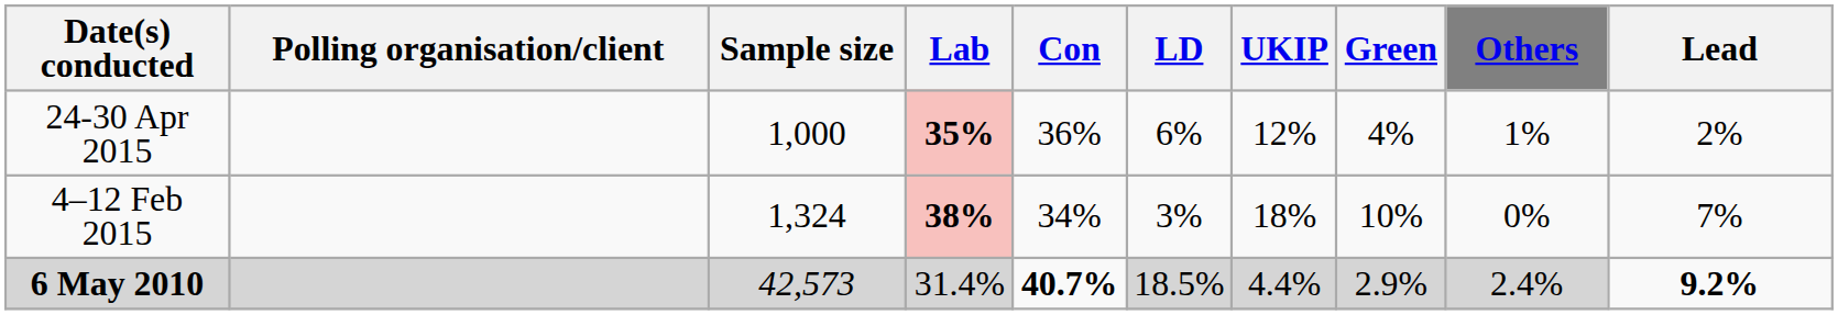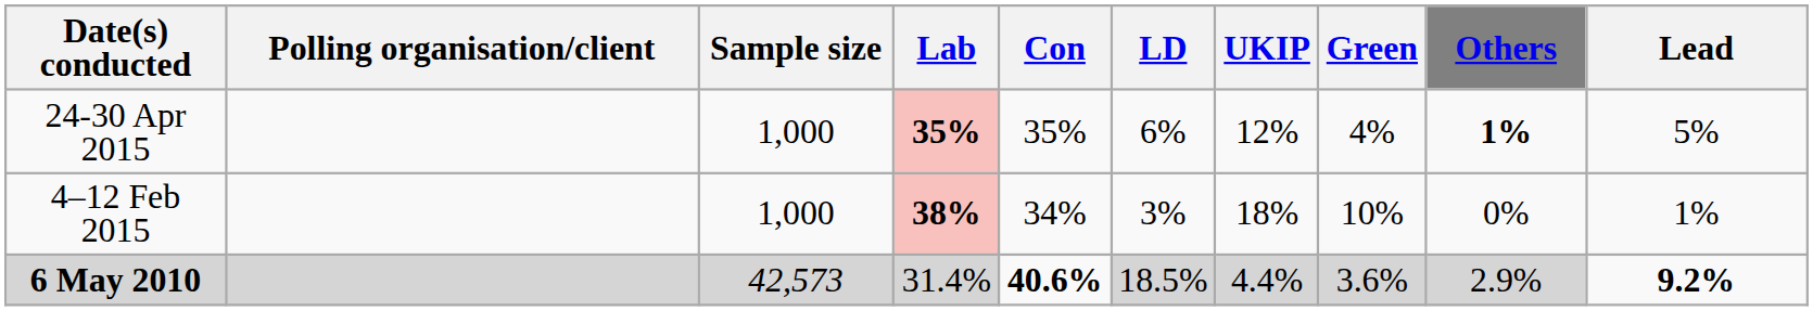24-30 Apr 2015 | Con: 36% -> 35%
24-30 Apr 2015 | Others: normal -> bold
24-30 Apr 2015 | Lead: 2% -> 5%
4–12 Feb 2015 | Sample size: 1,324 -> 1,000
4–12 Feb 2015 | Lead: 7% -> 1%
6 May 2010 | Con: 40.7% -> 40.6%
6 May 2010 | Green: 2.9% -> 3.6%
6 May 2010 | Others: 2.4% -> 2.9%
